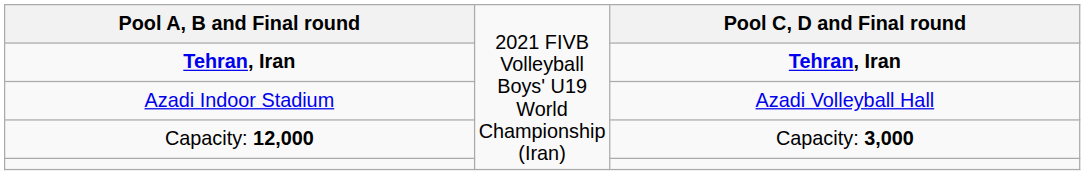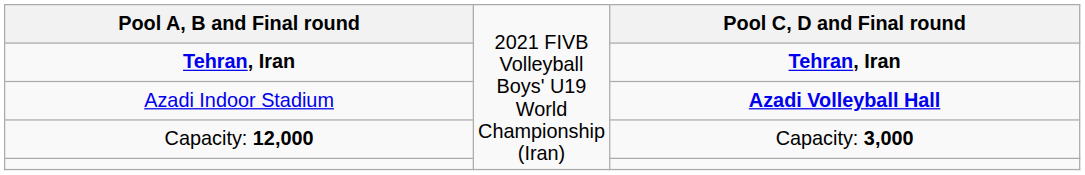Azadi Indoor Stadium | column 3: normal -> bold
